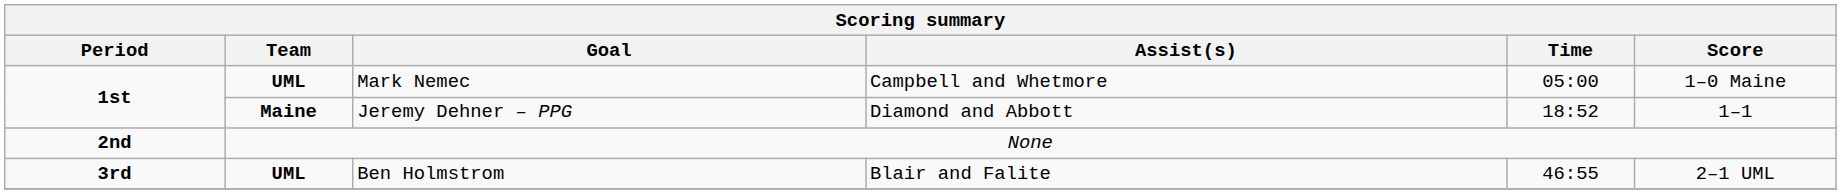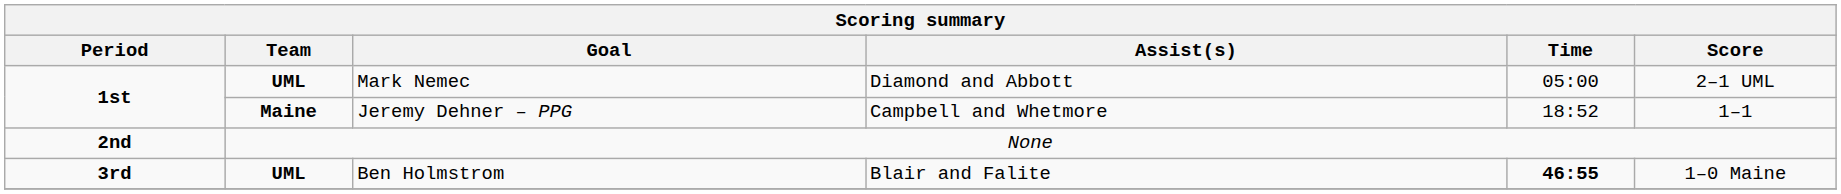Mark Nemec | Assist(s): Campbell and Whetmore -> Diamond and Abbott
Mark Nemec | Score: 1–0 Maine -> 2–1 UML
Jeremy Dehner – PPG | Assist(s): Diamond and Abbott -> Campbell and Whetmore
Ben Holmstrom | Time: normal -> bold
Ben Holmstrom | Score: 2–1 UML -> 1–0 Maine
